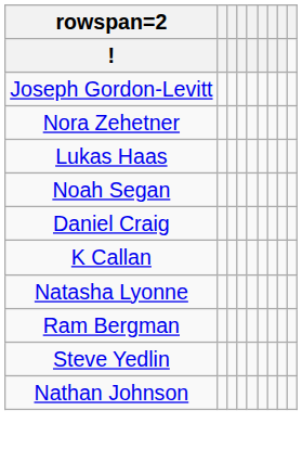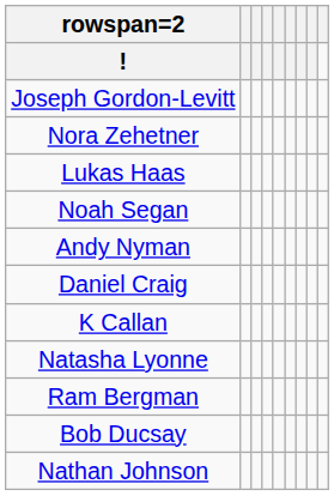+ row: Andy Nyman
- row: Steve Yedlin
+ row: Bob Ducsay
